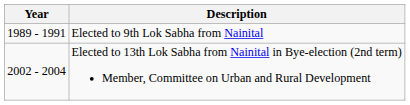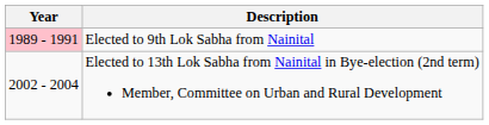Elected to 9th Lok Sabha from Nainital | Year: no background -> pink background
